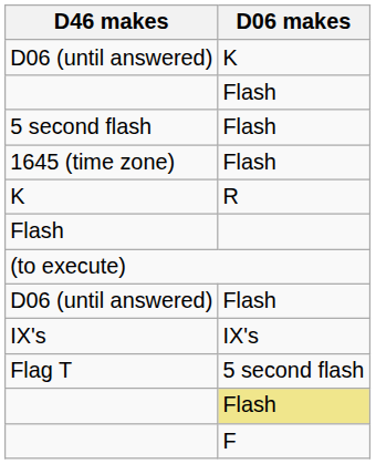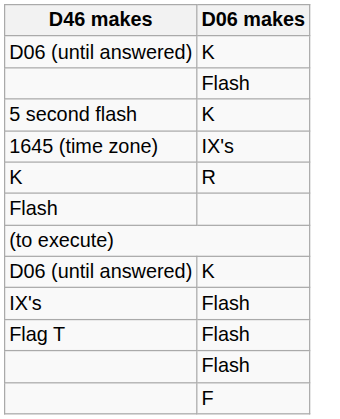row 4 | D06 makes: Flash -> K
row 5 | D06 makes: Flash -> IX's
row 9 | D06 makes: Flash -> K
row 10 | D06 makes: IX's -> Flash
row 11 | D06 makes: 5 second flash -> Flash
row 12 | D06 makes: khaki background -> no background
